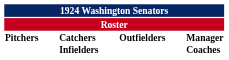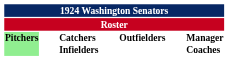Pitchers | column 1: no background -> lightgreen background
